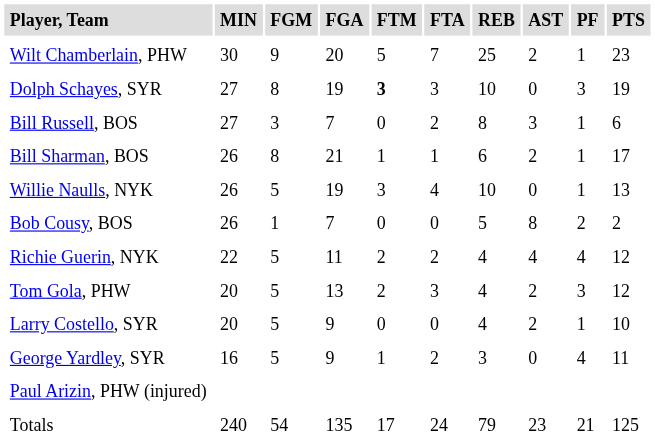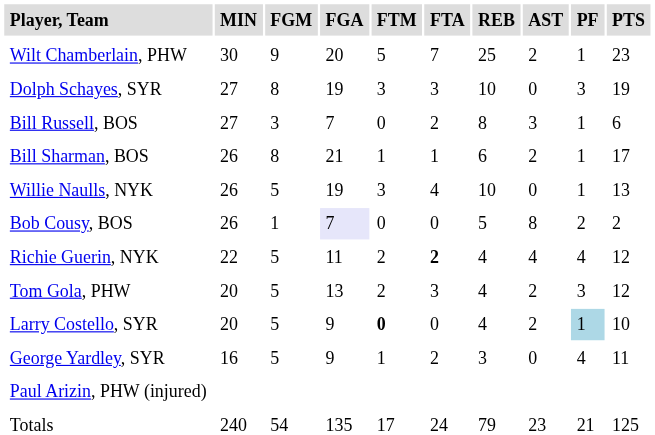Dolph Schayes, SYR | FTM: bold -> normal
Bob Cousy, BOS | FGA: no background -> lavender background
Richie Guerin, NYK | FTA: normal -> bold
Larry Costello, SYR | FTM: normal -> bold
Larry Costello, SYR | PF: no background -> lightblue background
